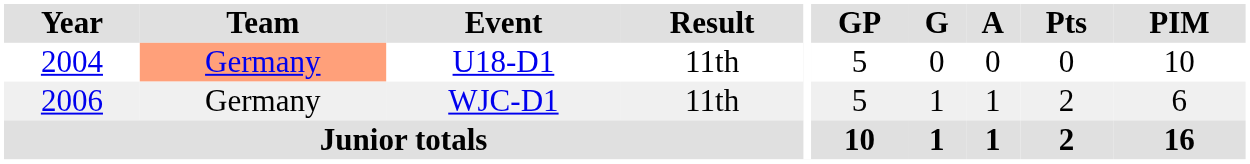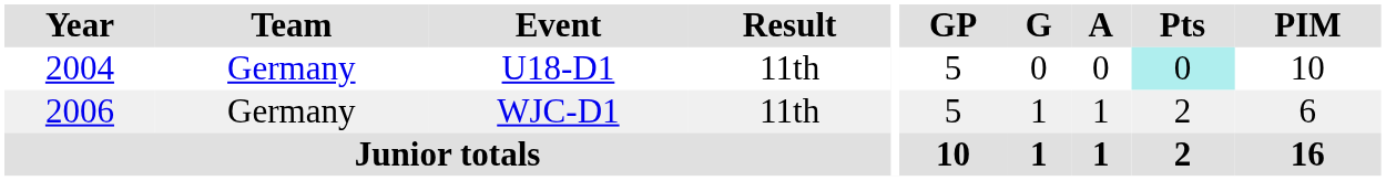U18-D1 | Team: lightsalmon background -> no background
U18-D1 | Pts: no background -> paleturquoise background
